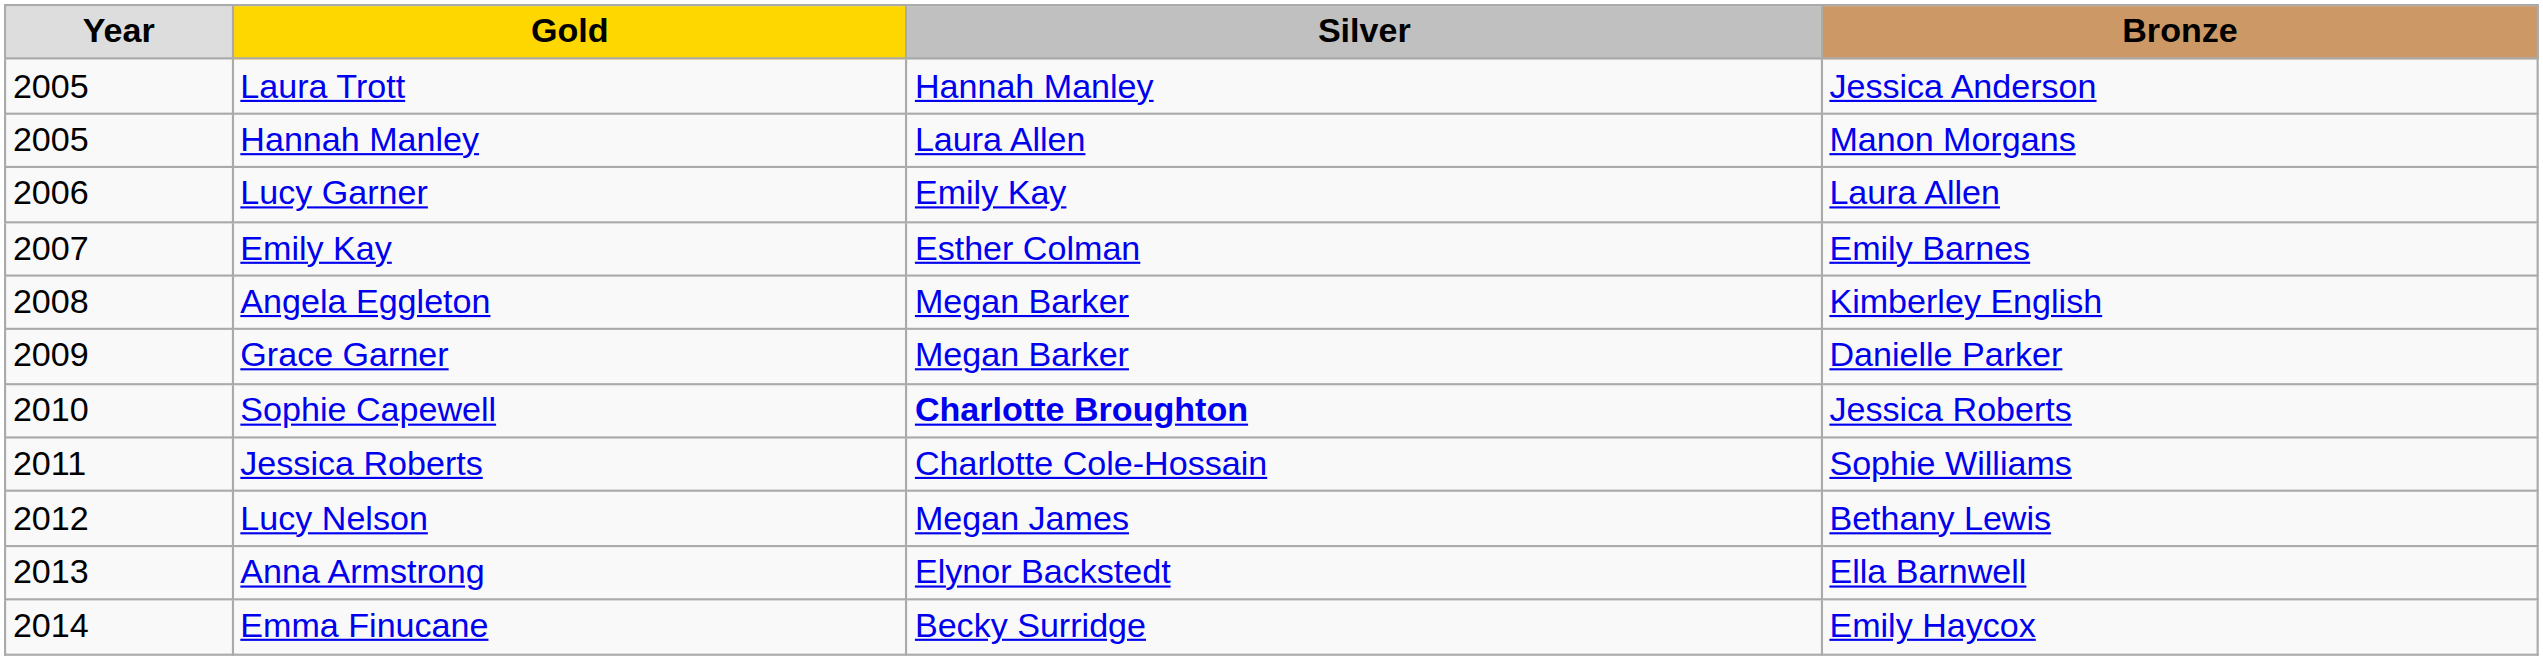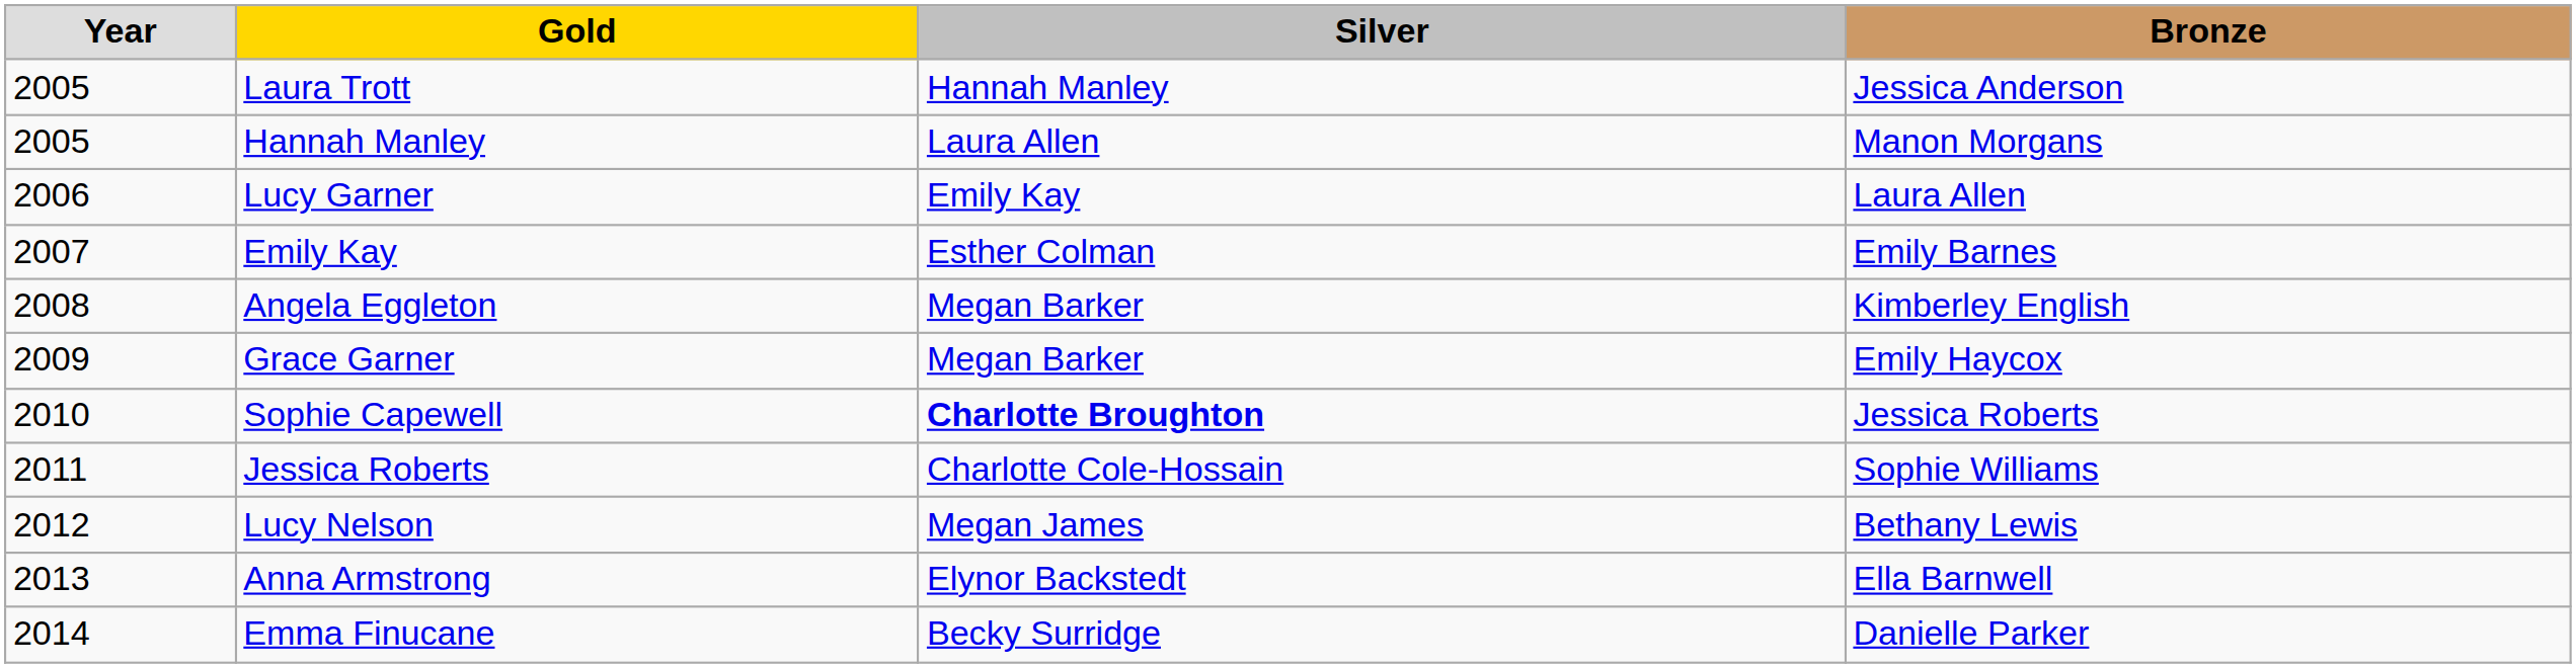Grace Garner | column 4: Danielle Parker -> Emily Haycox
Emma Finucane | column 4: Emily Haycox -> Danielle Parker
